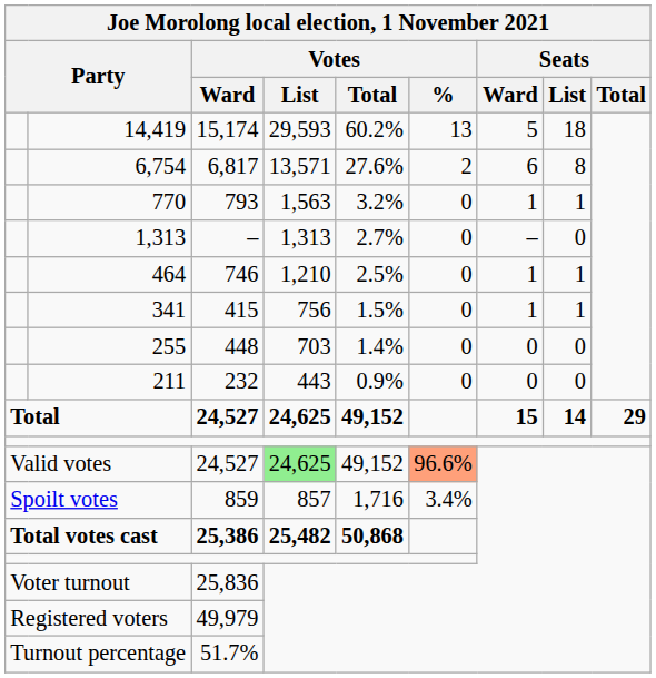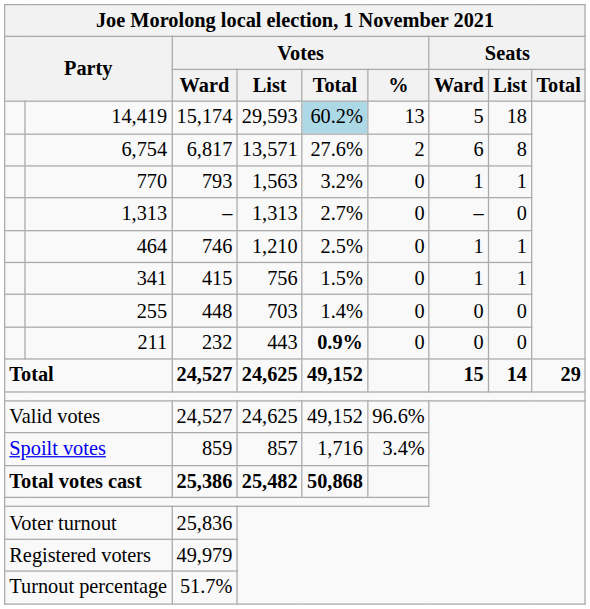14,419 | Votes / Total: no background -> lightblue background
211 | Votes / Total: normal -> bold
Valid votes | Votes / List: lightgreen background -> no background
Valid votes | Votes / %: lightsalmon background -> no background
